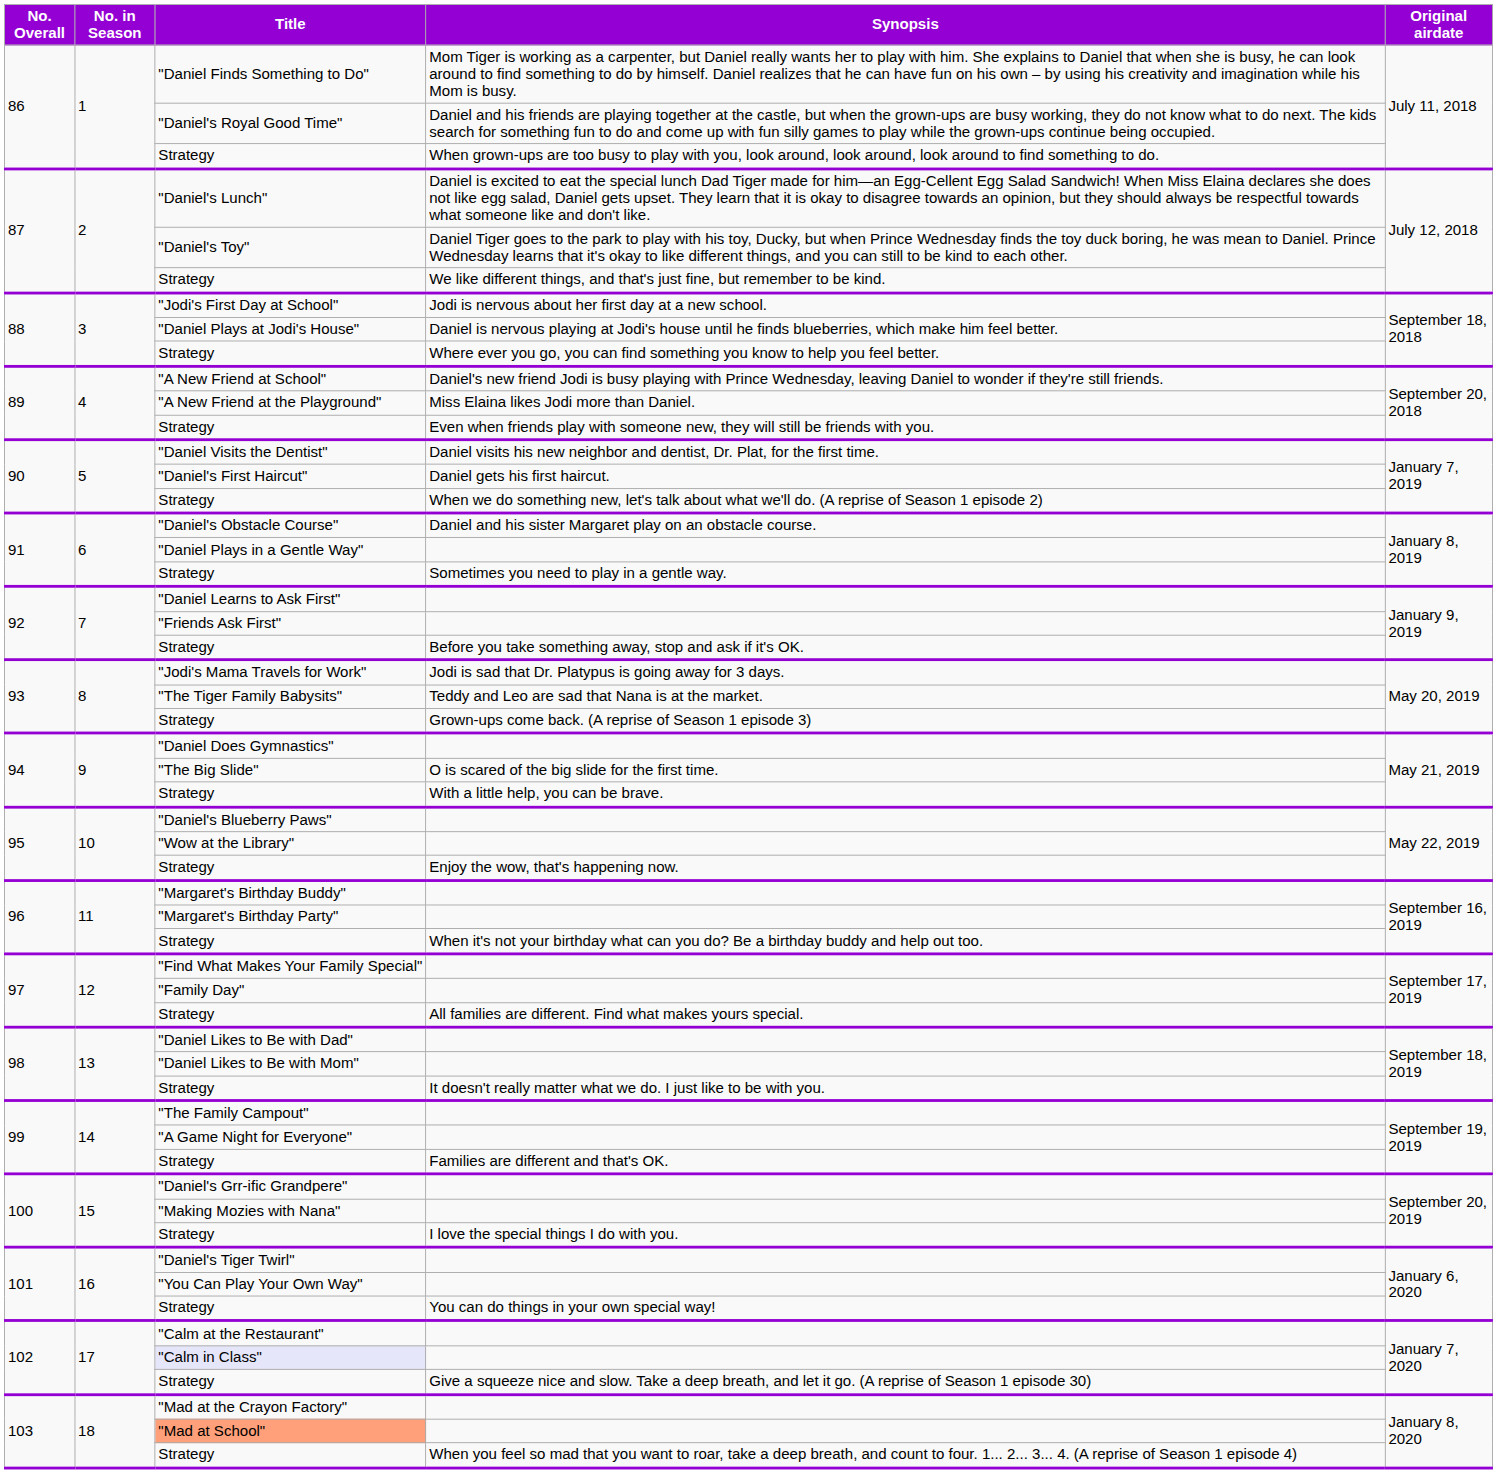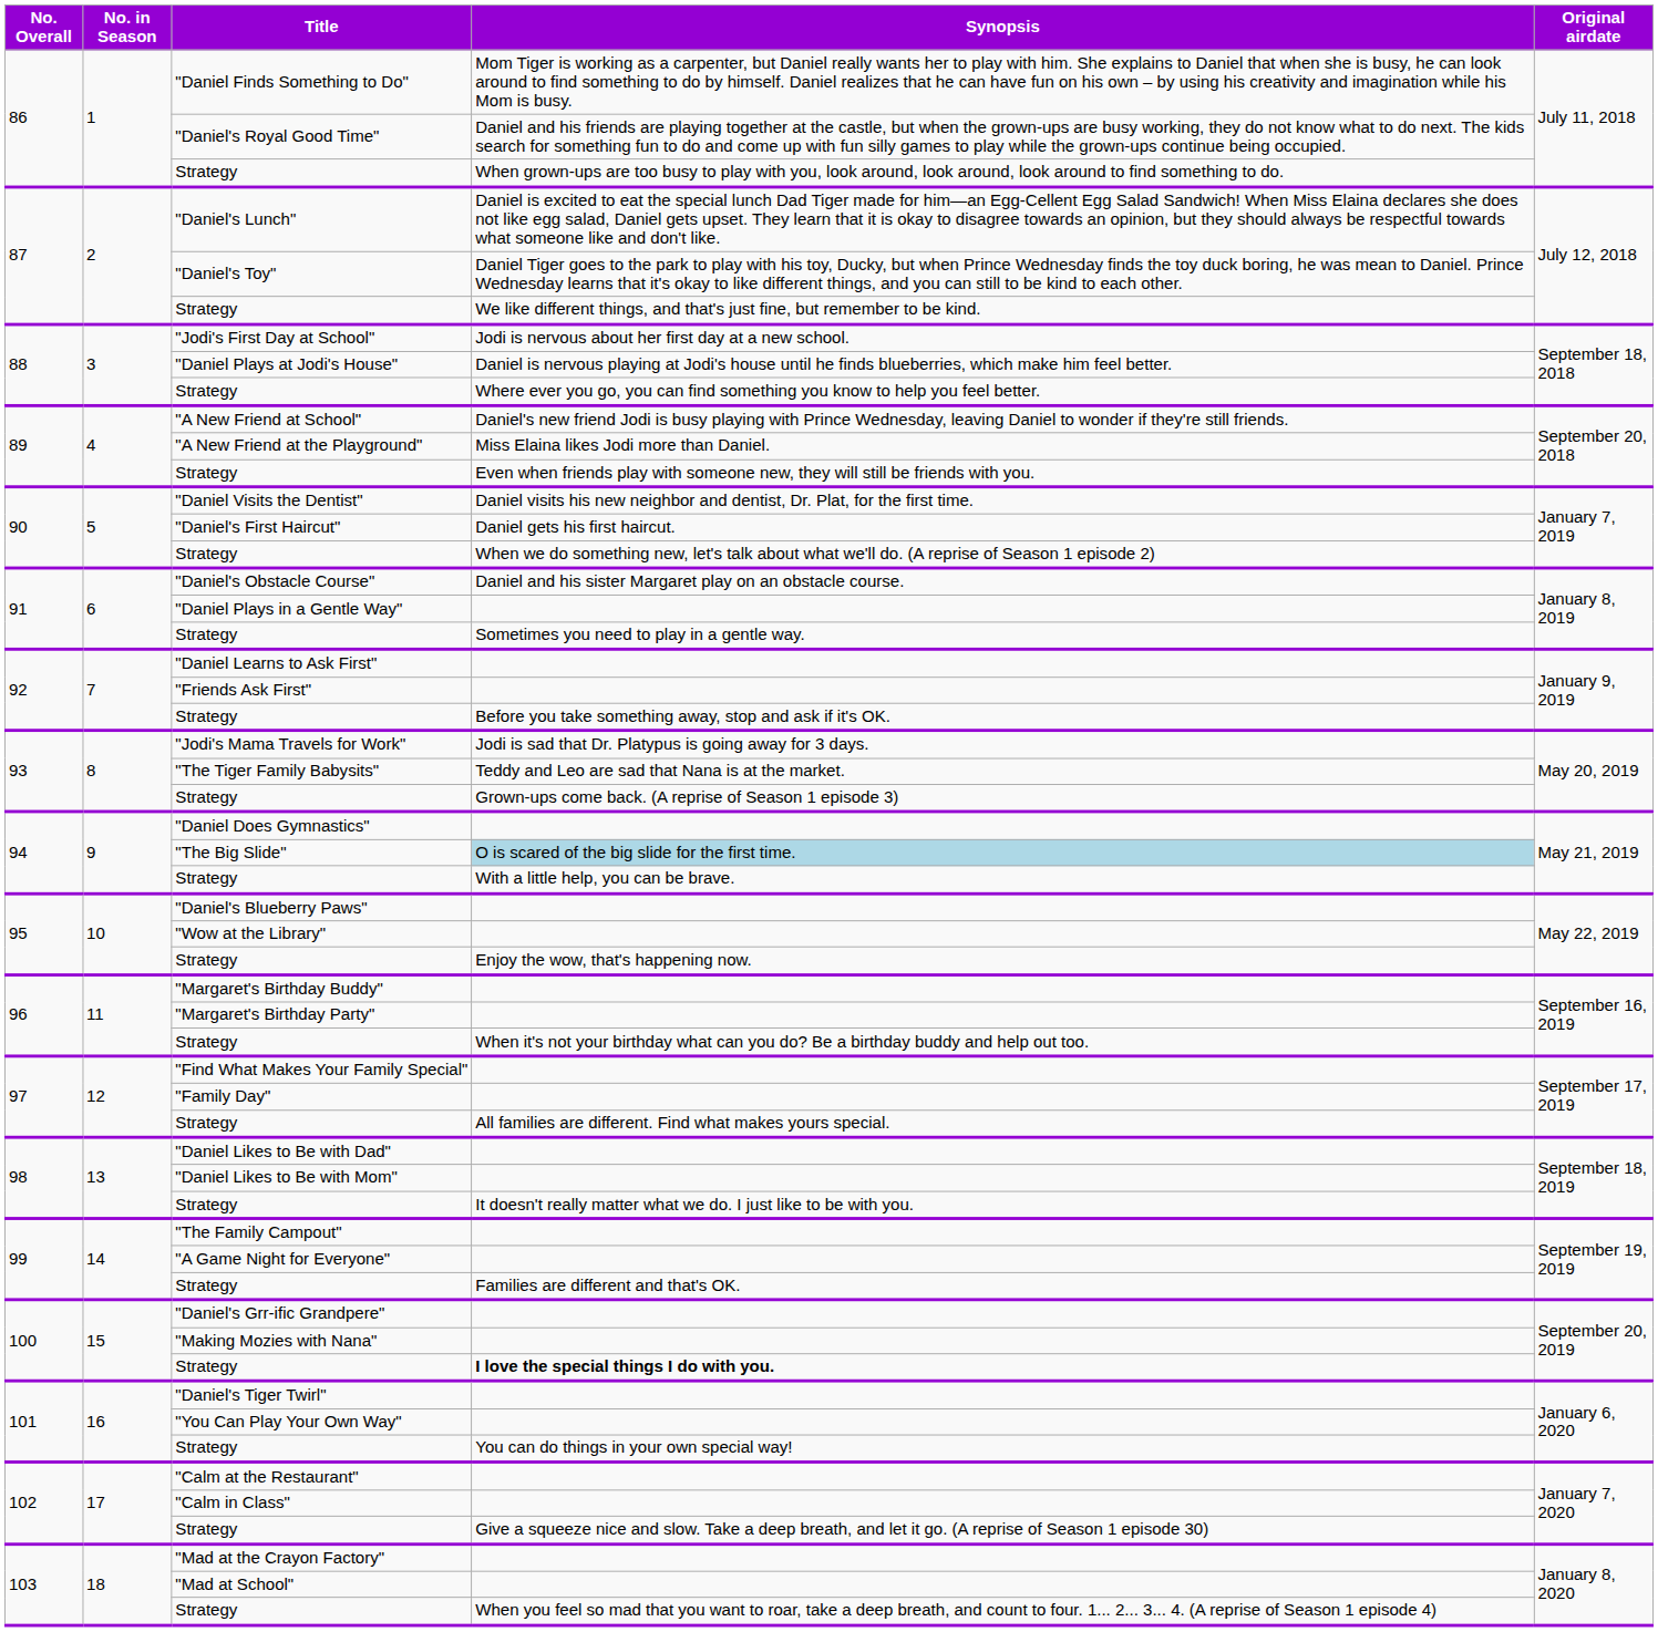"The Big Slide" | Synopsis: no background -> lightblue background
Strategy / I love the special things I do with you. | Synopsis: normal -> bold
"Calm in Class" | Title: lavender background -> no background
"Mad at School" | Title: lightsalmon background -> no background
